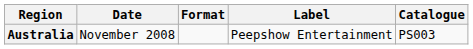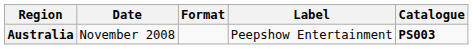Australia | Catalogue: normal -> bold
